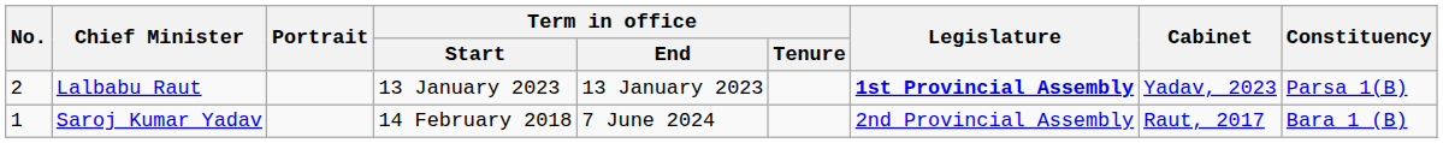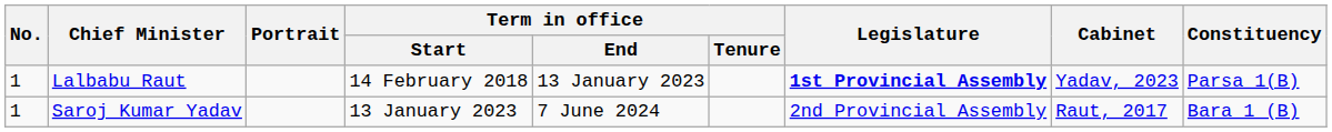Lalbabu Raut | No.: 2 -> 1
Lalbabu Raut | Term in office / Start: 13 January 2023 -> 14 February 2018
Saroj Kumar Yadav | Term in office / Start: 14 February 2018 -> 13 January 2023
